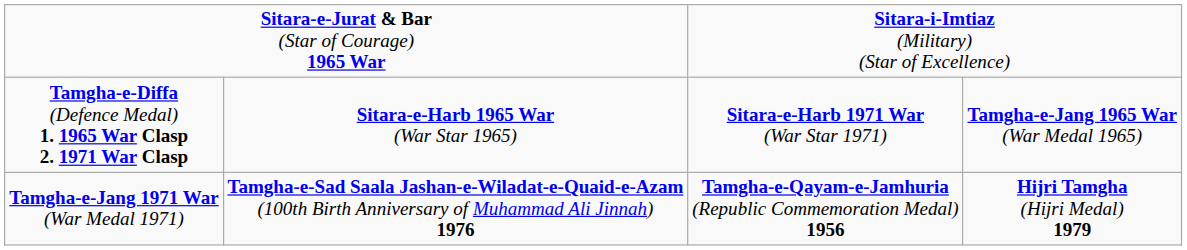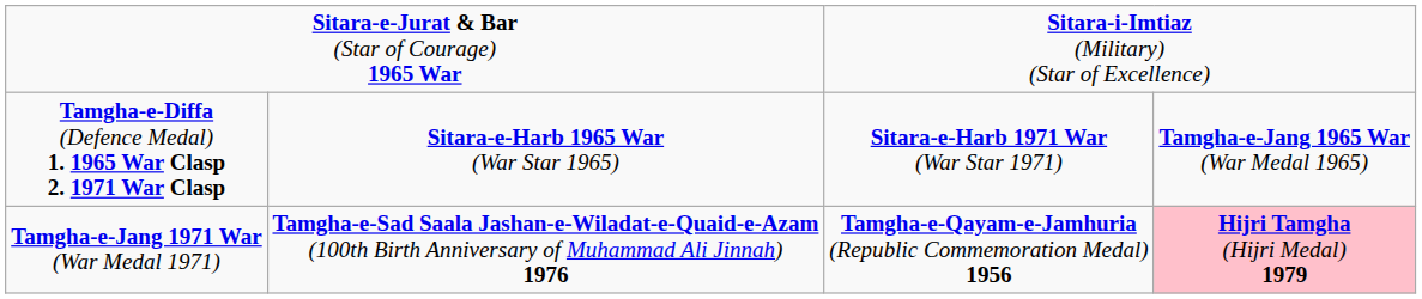Tamgha-e-Jang 1971 War (War Medal 1971) | column 4: no background -> pink background
